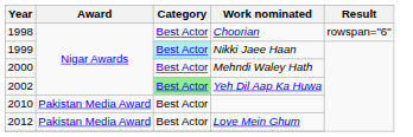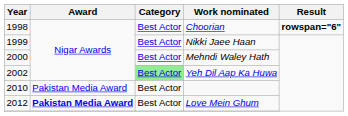Choorian | Result: normal -> bold
Nikki Jaee Haan | Category: paleturquoise background -> no background
Love Mein Ghum | Award: normal -> bold
